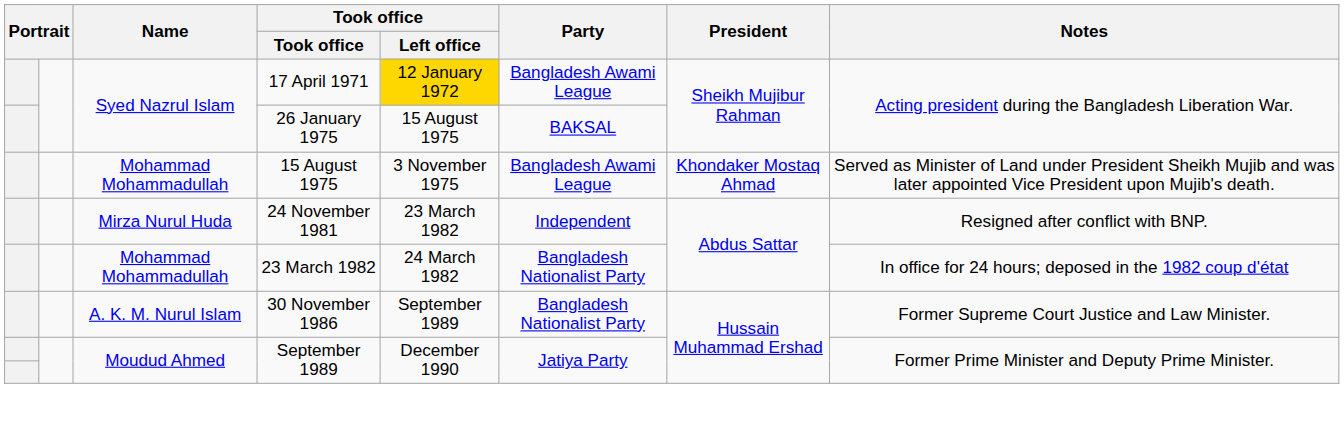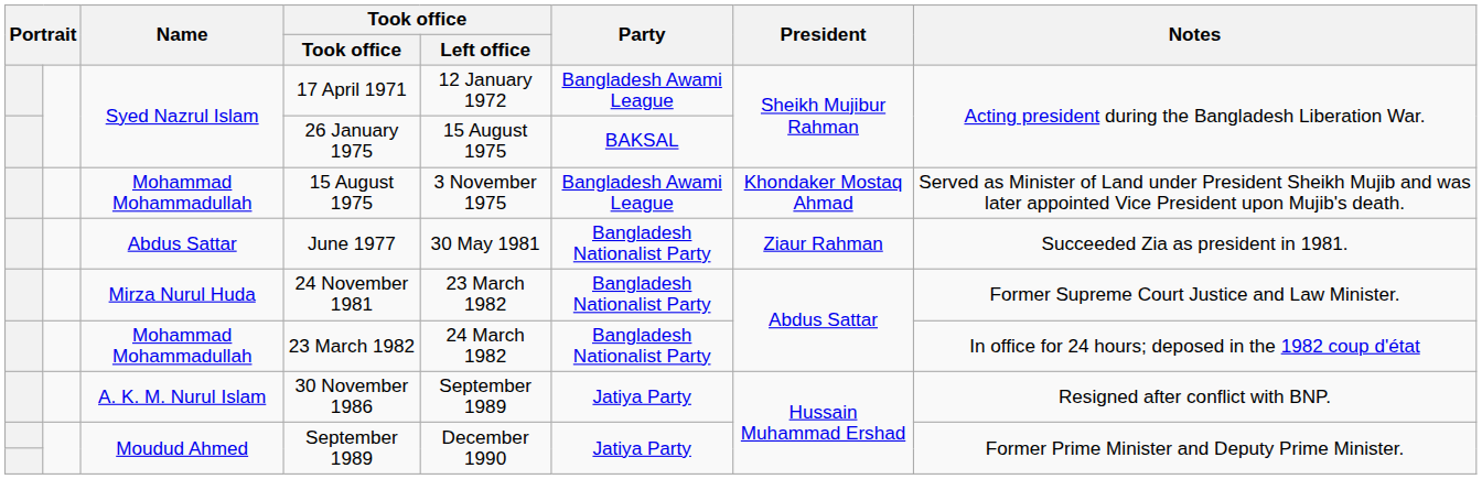17 April 1971 | Took office / Left office: gold background -> no background
+ row: Abdus Sattar | June 1977 | 30 May 1981 | Bangladesh Nationalist Party | Ziaur Rahman | Succeeded Zia as president in 1981.
24 November 1981 | Party: Independent -> Bangladesh Nationalist Party
24 November 1981 | Notes: Resigned after conflict with BNP. -> Former Supreme Court Justice and Law Minister.
30 November 1986 | Party: Bangladesh Nationalist Party -> Jatiya Party
30 November 1986 | Notes: Former Supreme Court Justice and Law Minister. -> Resigned after conflict with BNP.
